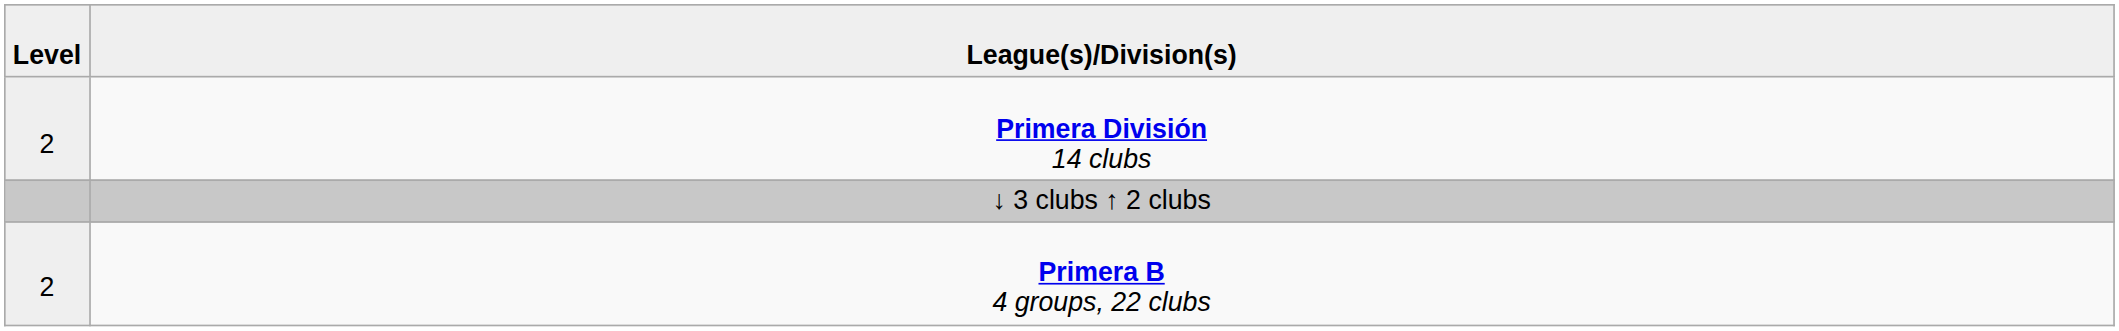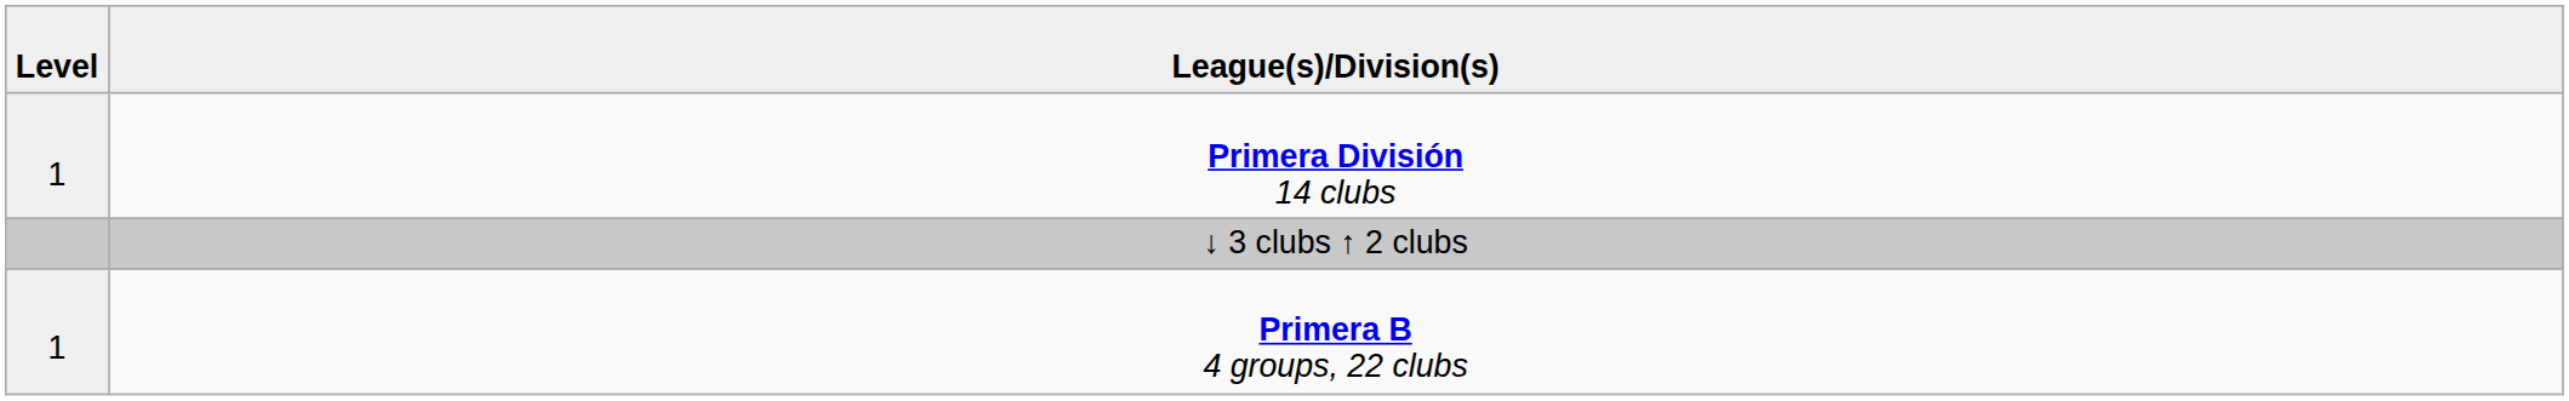Primera División 14 clubs | column 1: 2 -> 1
Primera B 4 groups, 22 clubs | column 1: 2 -> 1
